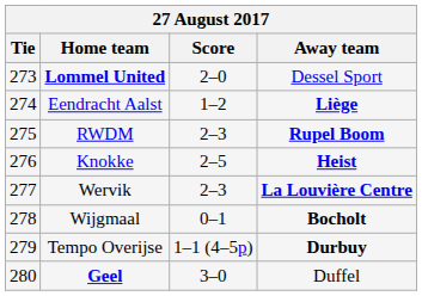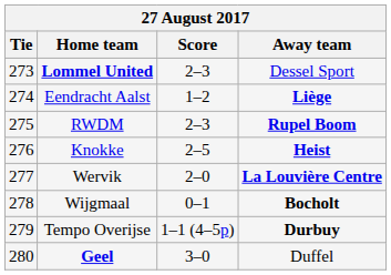Lommel United | Score: 2–0 -> 2–3
Wervik | Score: 2–3 -> 2–0
